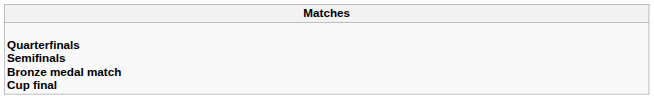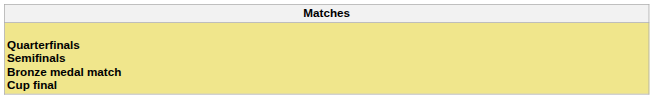row 2 | column 1: no background -> khaki background
